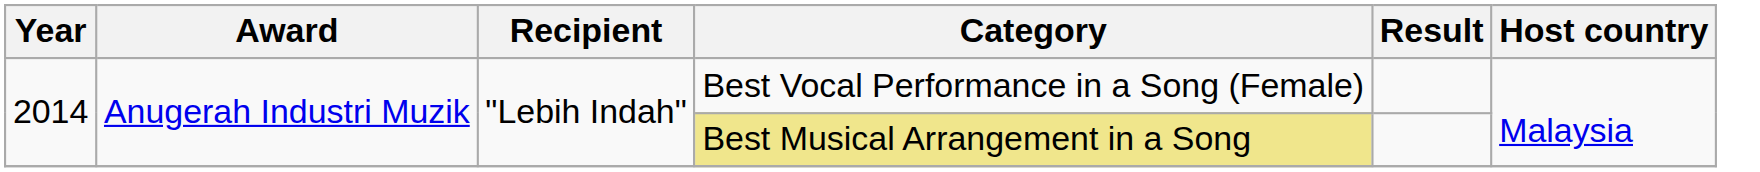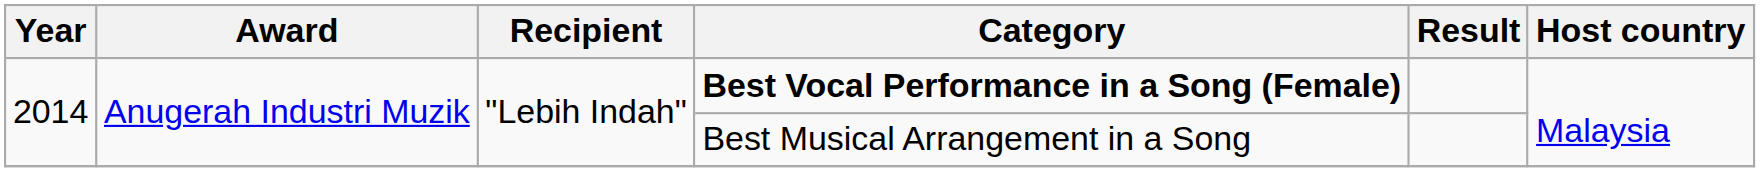Best Vocal Performance in a Song (Female) | Category: normal -> bold
Best Musical Arrangement in a Song | Category: khaki background -> no background
